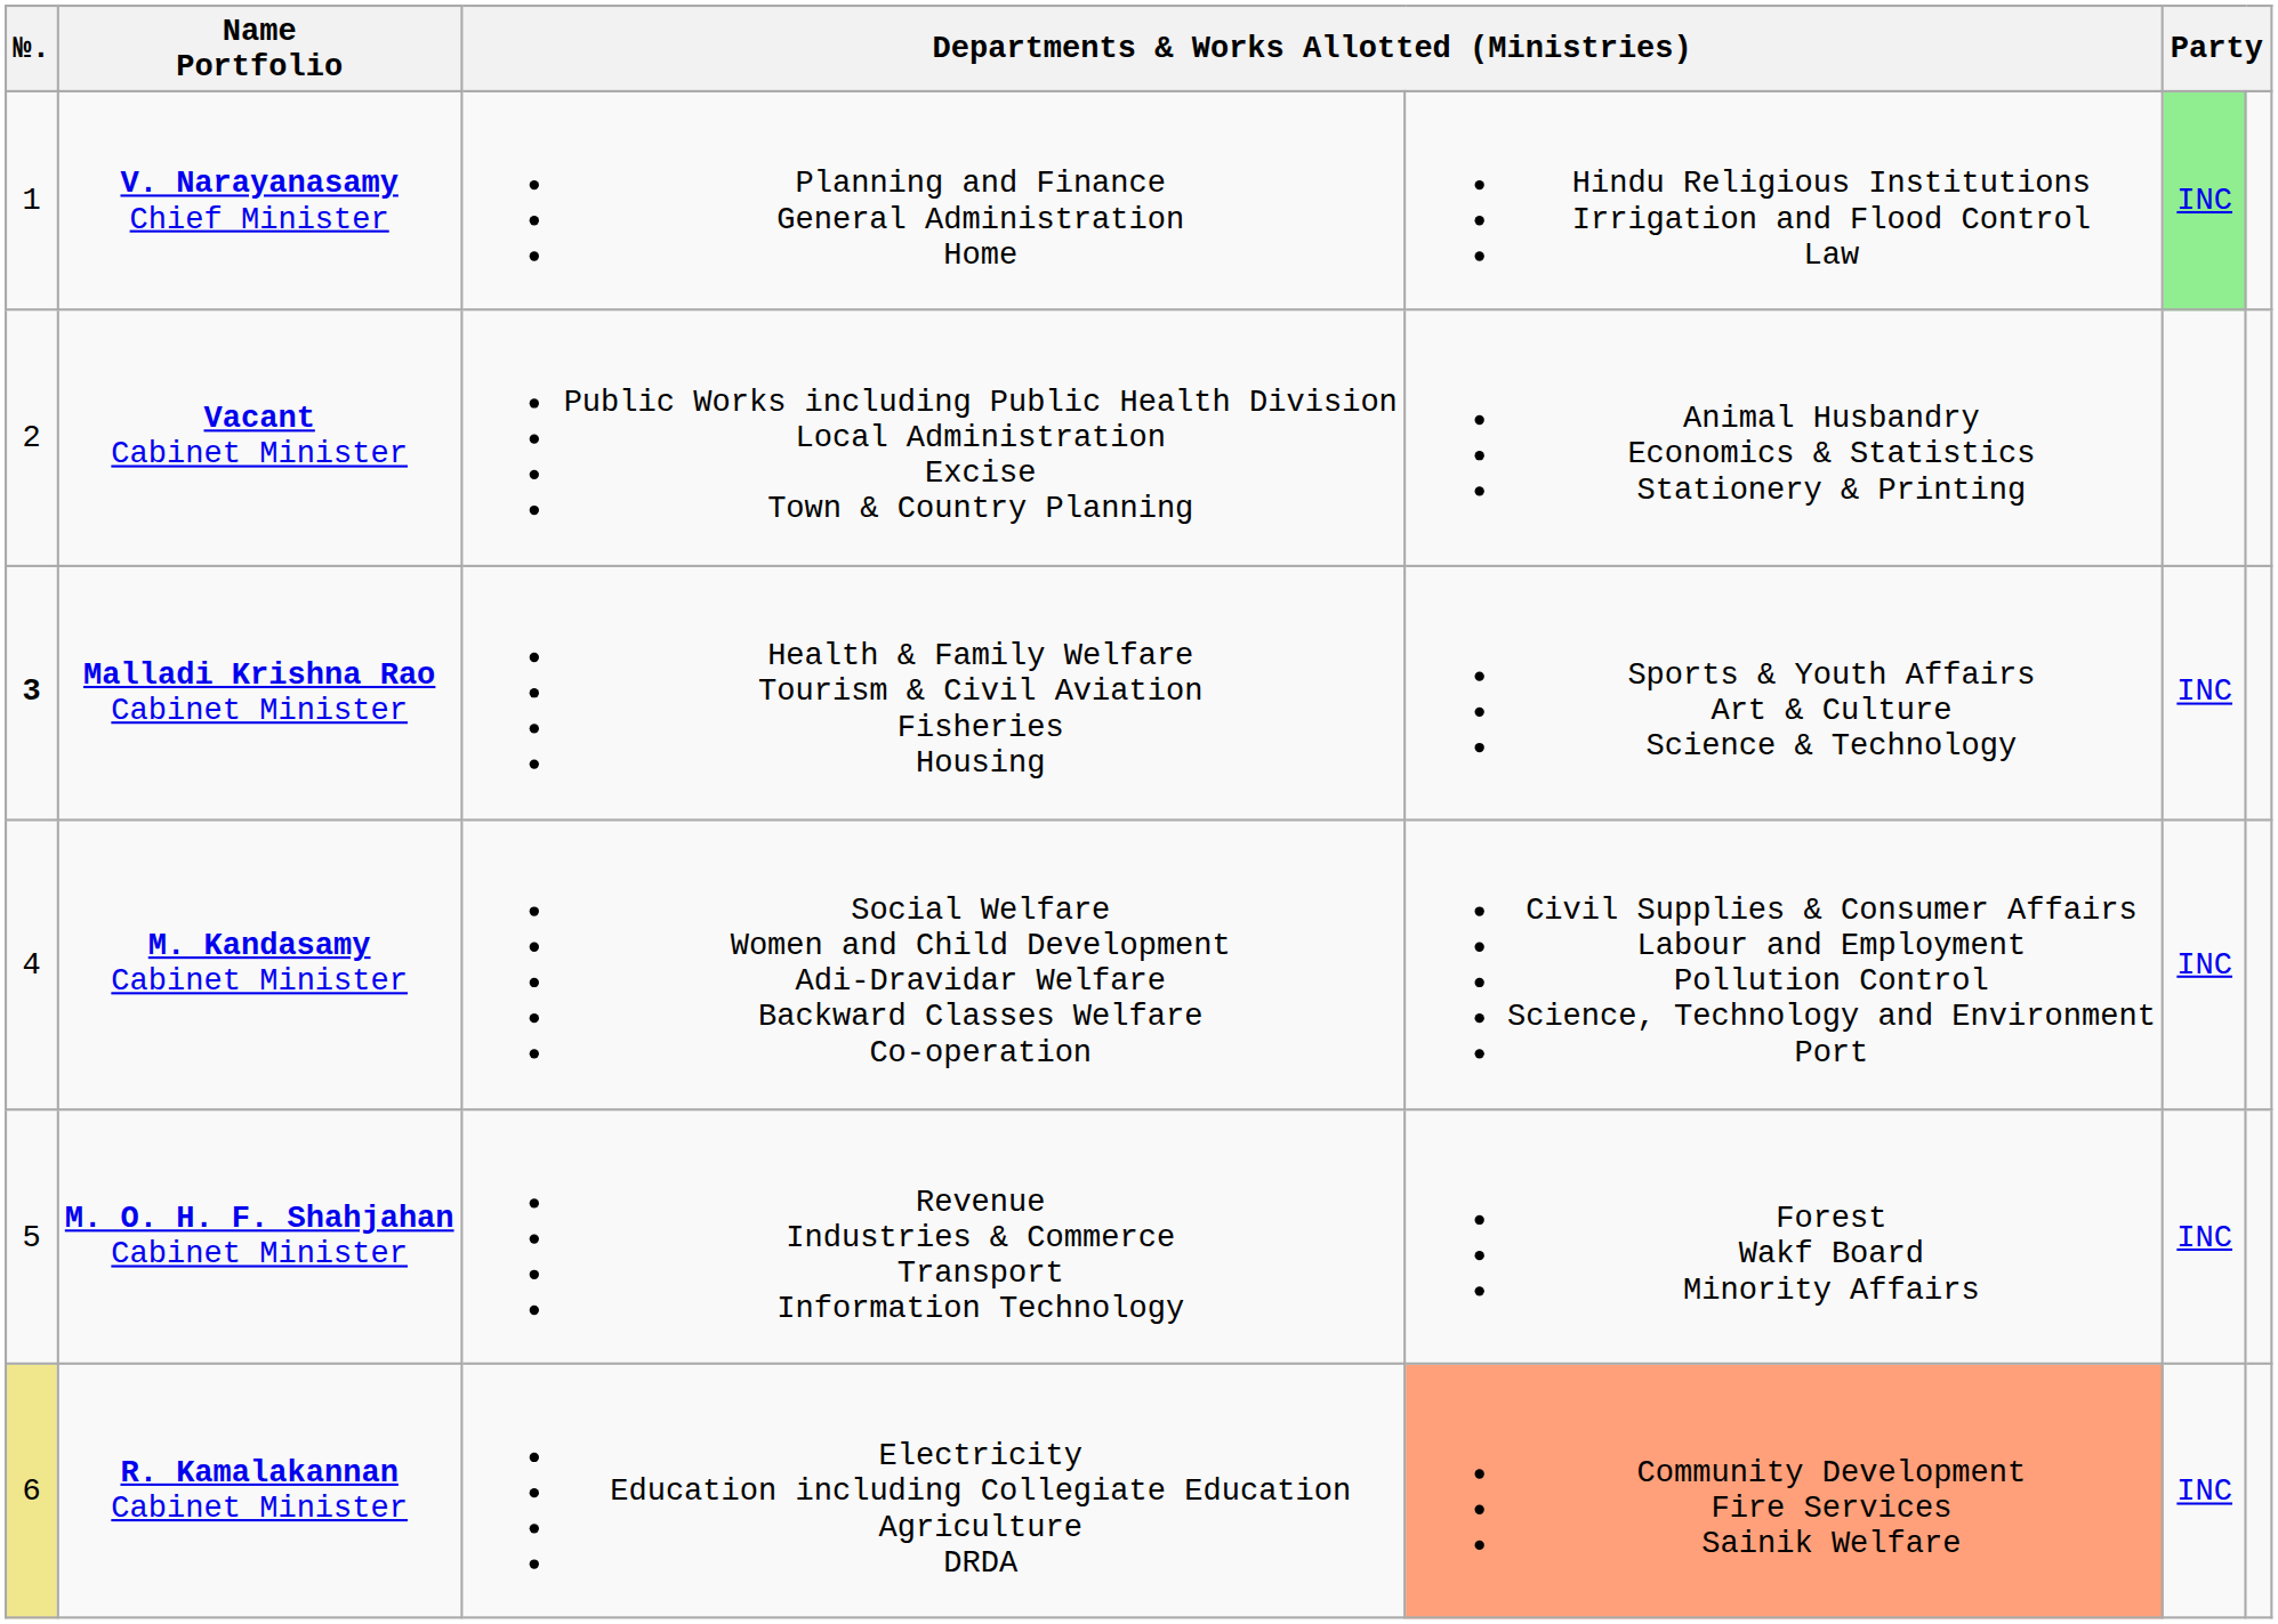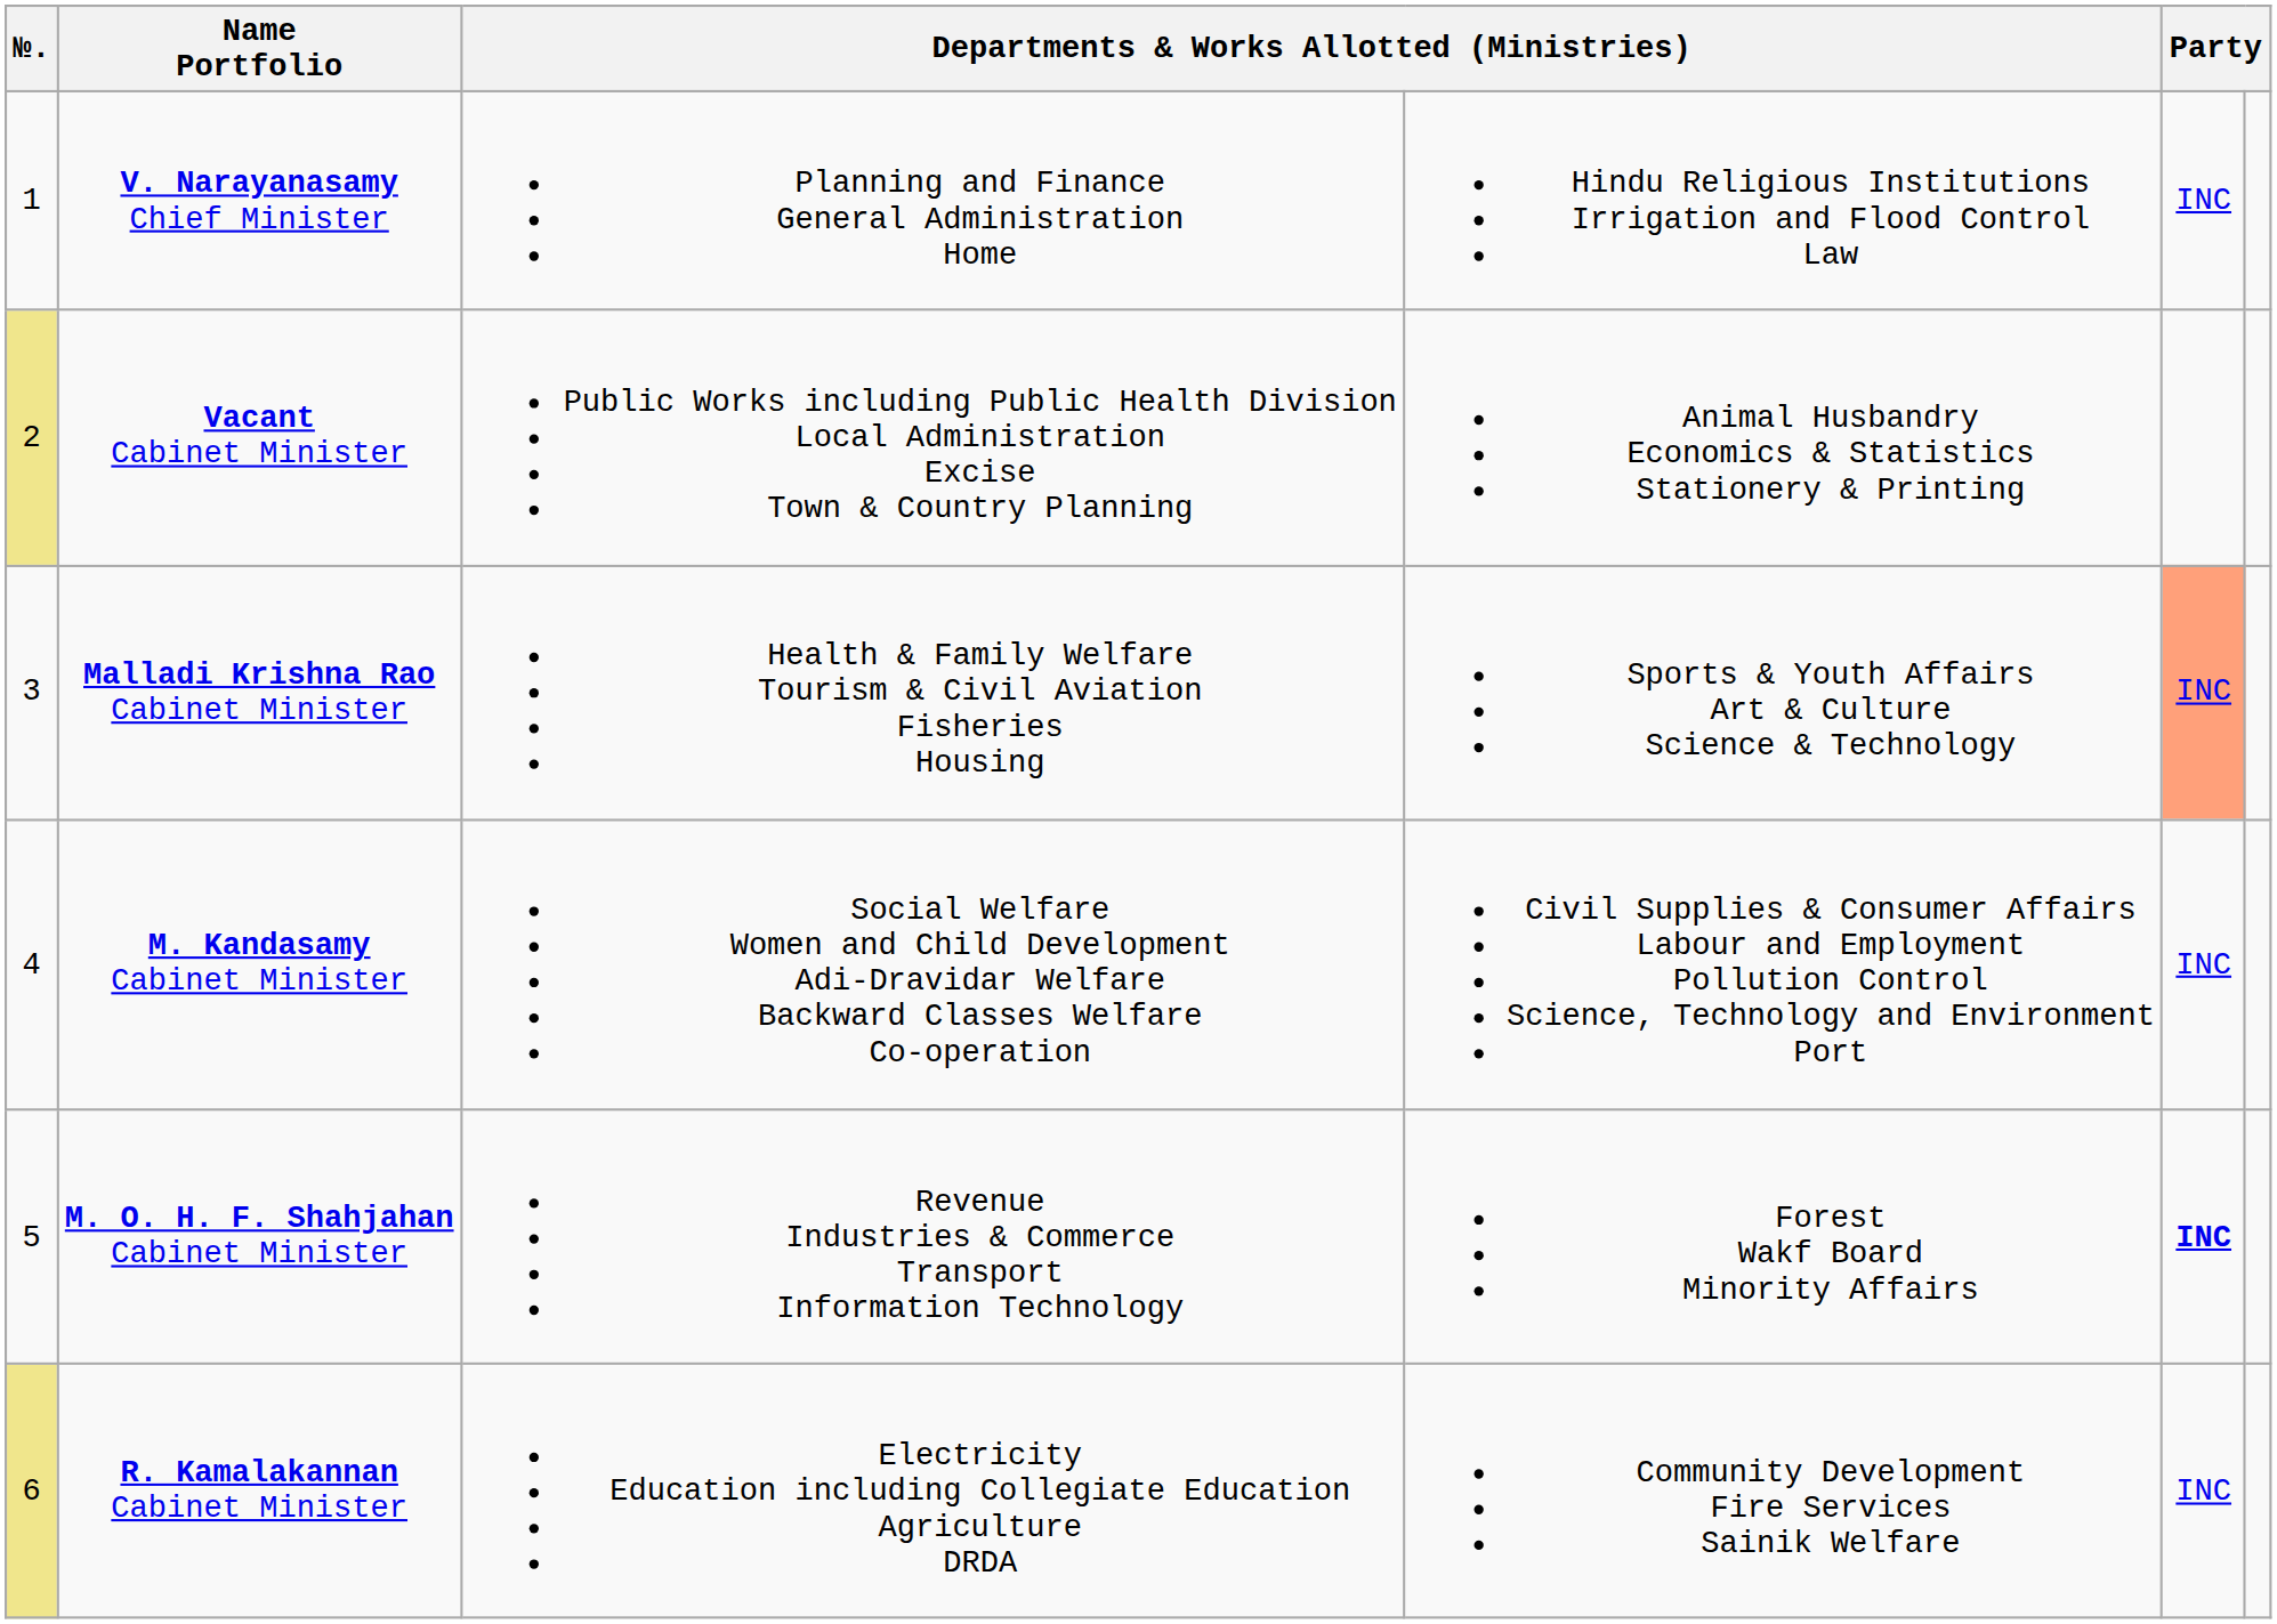V. Narayanasamy Chief Minister | column 5: lightgreen background -> no background
Vacant Cabinet Minister | №.: no background -> khaki background
Malladi Krishna Rao Cabinet Minister | №.: bold -> normal
Malladi Krishna Rao Cabinet Minister | column 5: no background -> lightsalmon background
M. O. H. F. Shahjahan Cabinet Minister | column 5: normal -> bold
R. Kamalakannan Cabinet Minister | column 4: lightsalmon background -> no background
